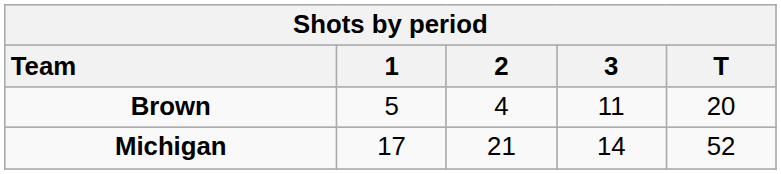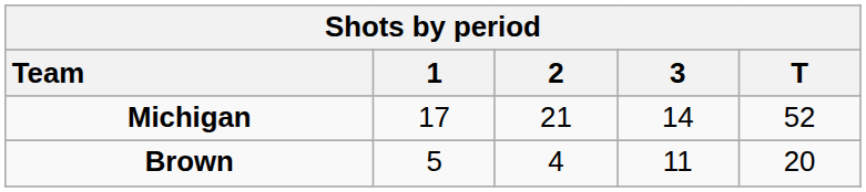rows swapped: Michigan <-> Brown
